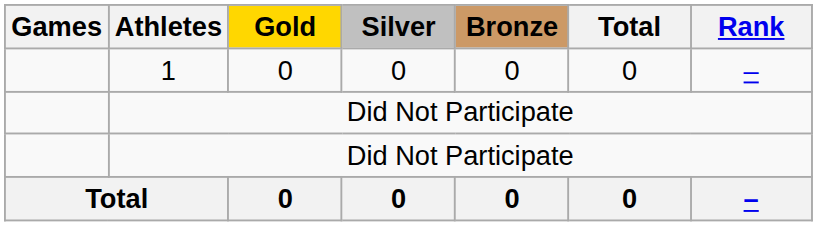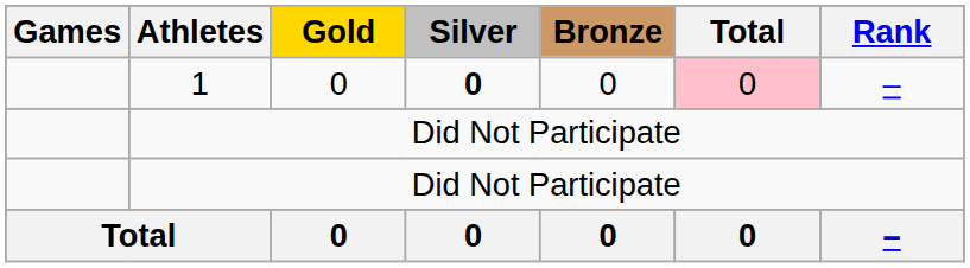1 | Silver: normal -> bold
1 | Total: no background -> pink background
